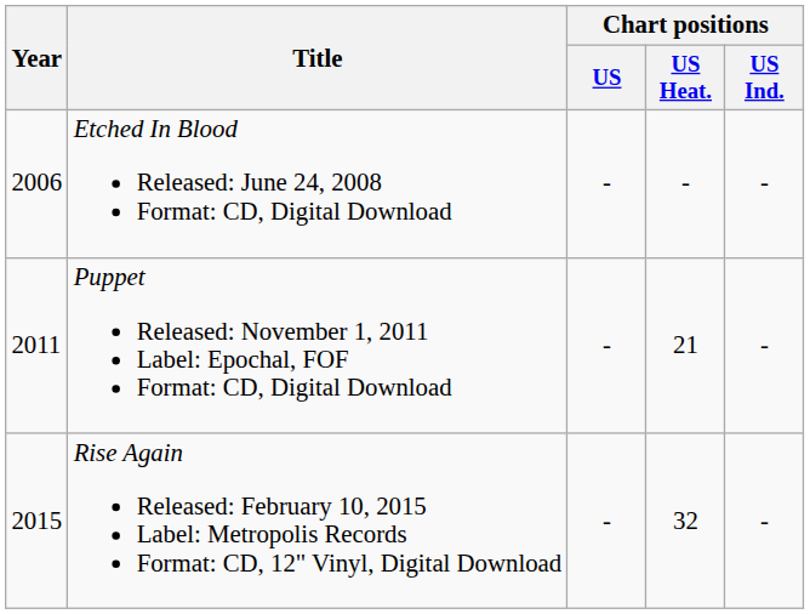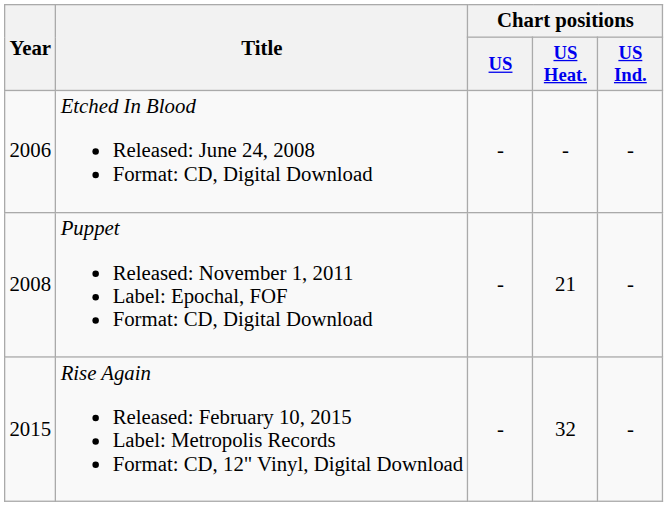row 4 | Year: 2011 -> 2008
